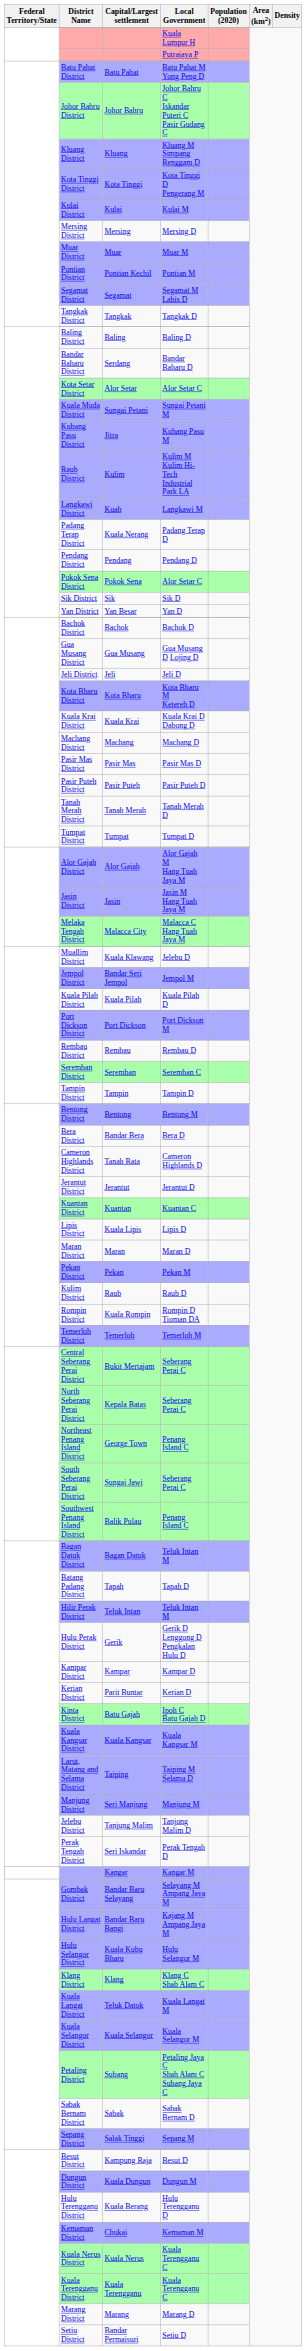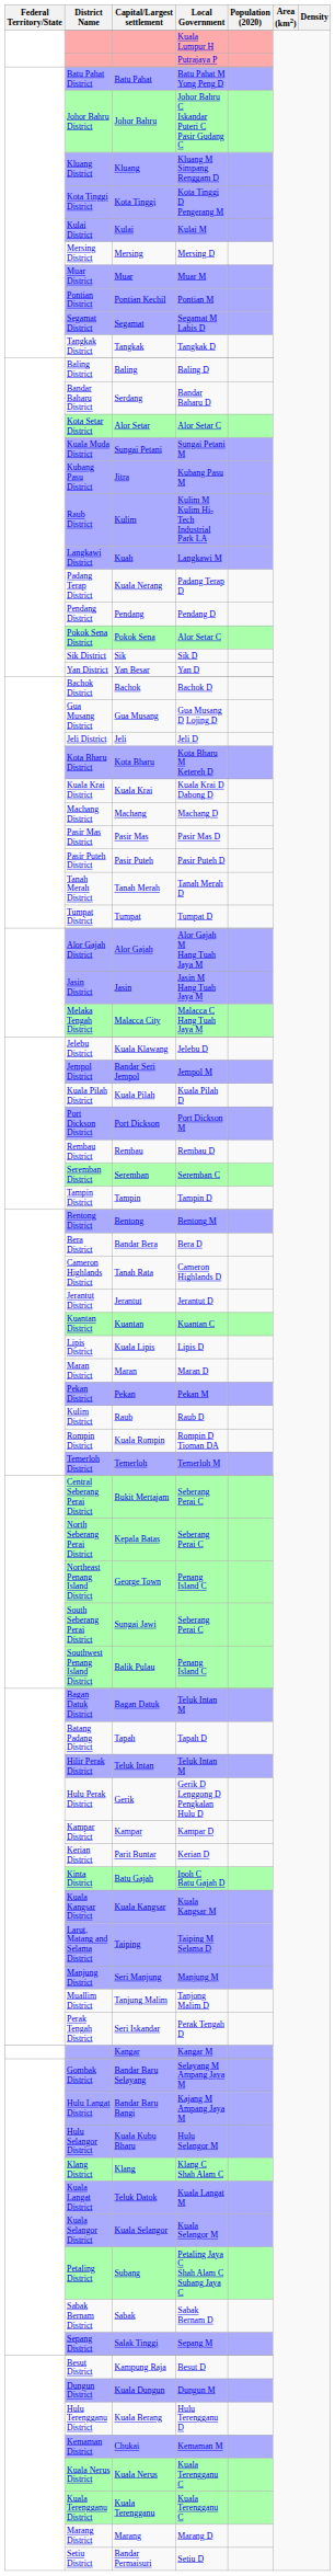Kuala Klawang | District Name: Muallim District -> Jelebu District
Tanjung Malim | District Name: Jelebu District -> Muallim District
